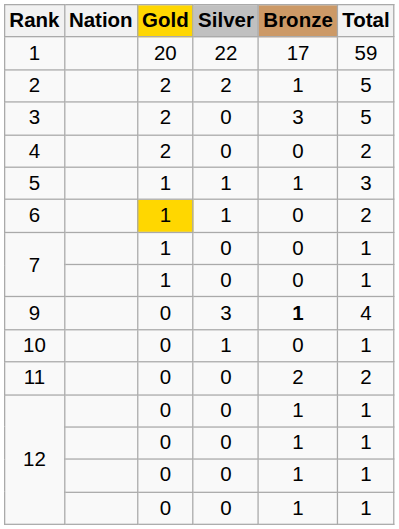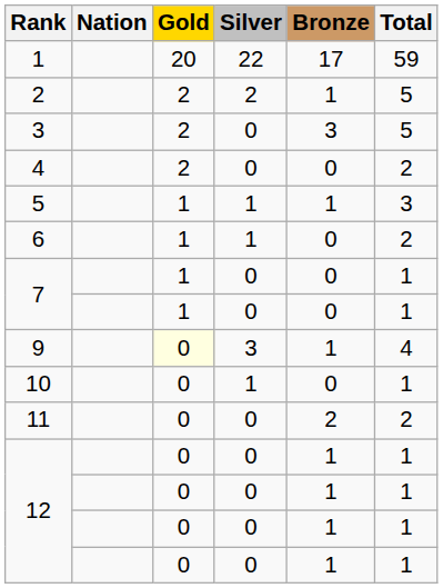6 | Gold: gold background -> no background
9 | Gold: no background -> lightyellow background
9 | Bronze: bold -> normal
